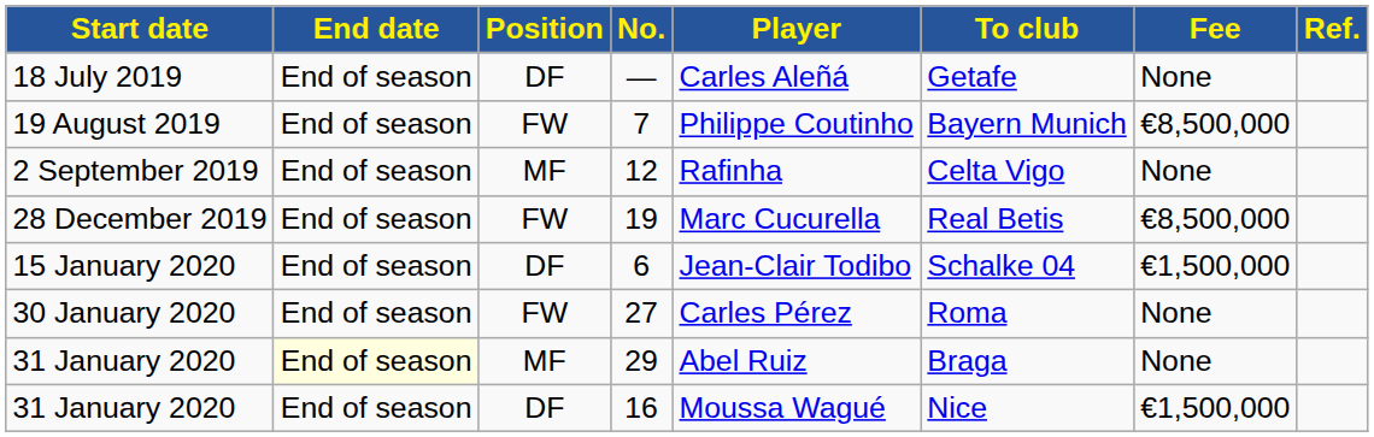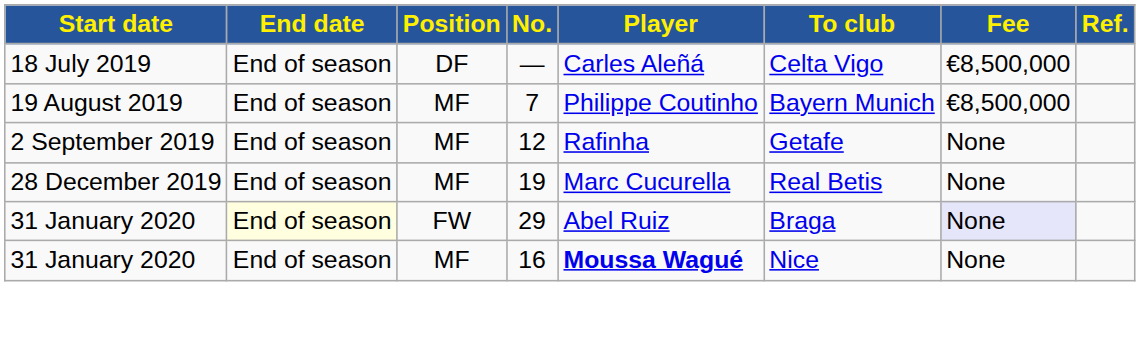— | To club: Getafe -> Celta Vigo
— | Fee: None -> €8,500,000
7 | Position: FW -> MF
12 | To club: Celta Vigo -> Getafe
19 | Position: FW -> MF
19 | Fee: €8,500,000 -> None
- row: 15 January 2020 | End of season | DF | 6 | Jean-Clair Todibo | Schalke 04 | €1,500,000
- row: 30 January 2020 | End of season | FW | 27 | Carles Pérez | Roma | None
29 | Position: MF -> FW
29 | Fee: no background -> lavender background
16 | Position: DF -> MF
16 | Player: normal -> bold
16 | Fee: €1,500,000 -> None
